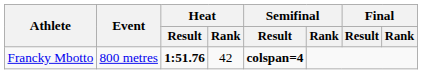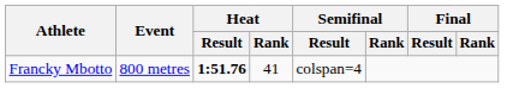Francky Mbotto | Heat / Rank: 42 -> 41
Francky Mbotto | Semifinal / Result: bold -> normal
